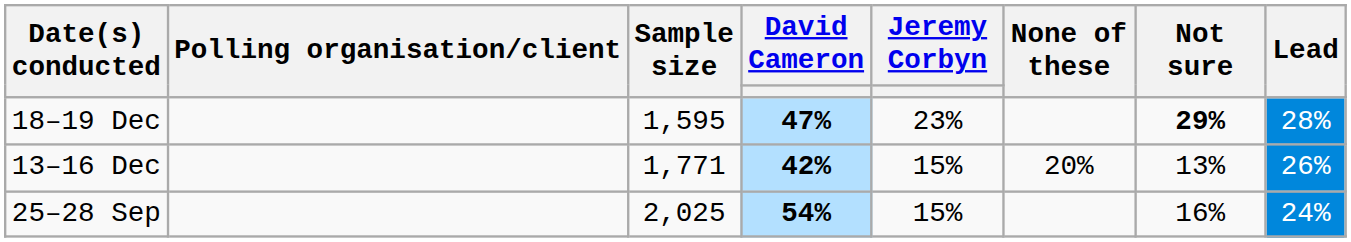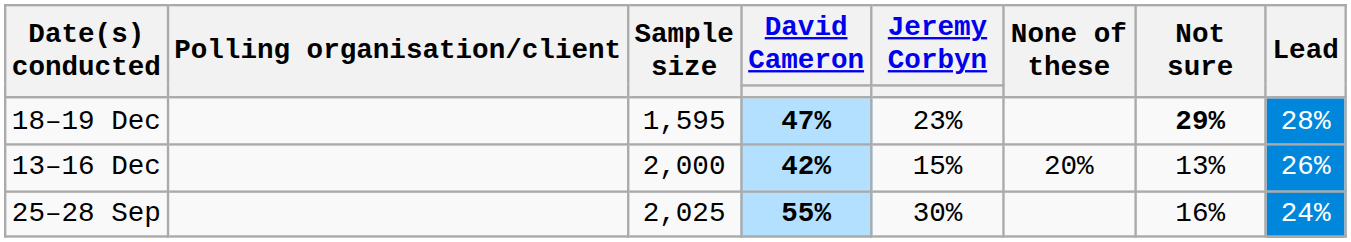13–16 Dec | Sample size: 1,771 -> 2,000
25–28 Sep | David Cameron: 54% -> 55%
25–28 Sep | Jeremy Corbyn: 15% -> 30%
